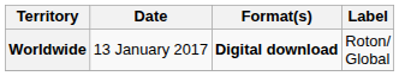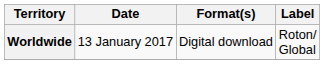Worldwide | Format(s): bold -> normal
